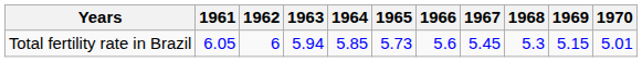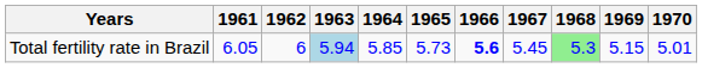row 2 | 1963: no background -> lightblue background
row 2 | 1966: normal -> bold
row 2 | 1968: no background -> lightgreen background
